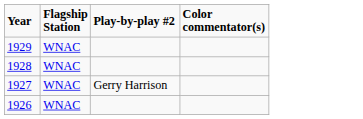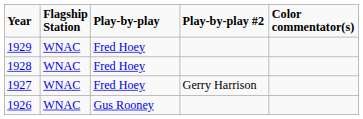+ column: Play-by-play | Fred Hoey | Fred Hoey | Fred Hoey | Gus Rooney
